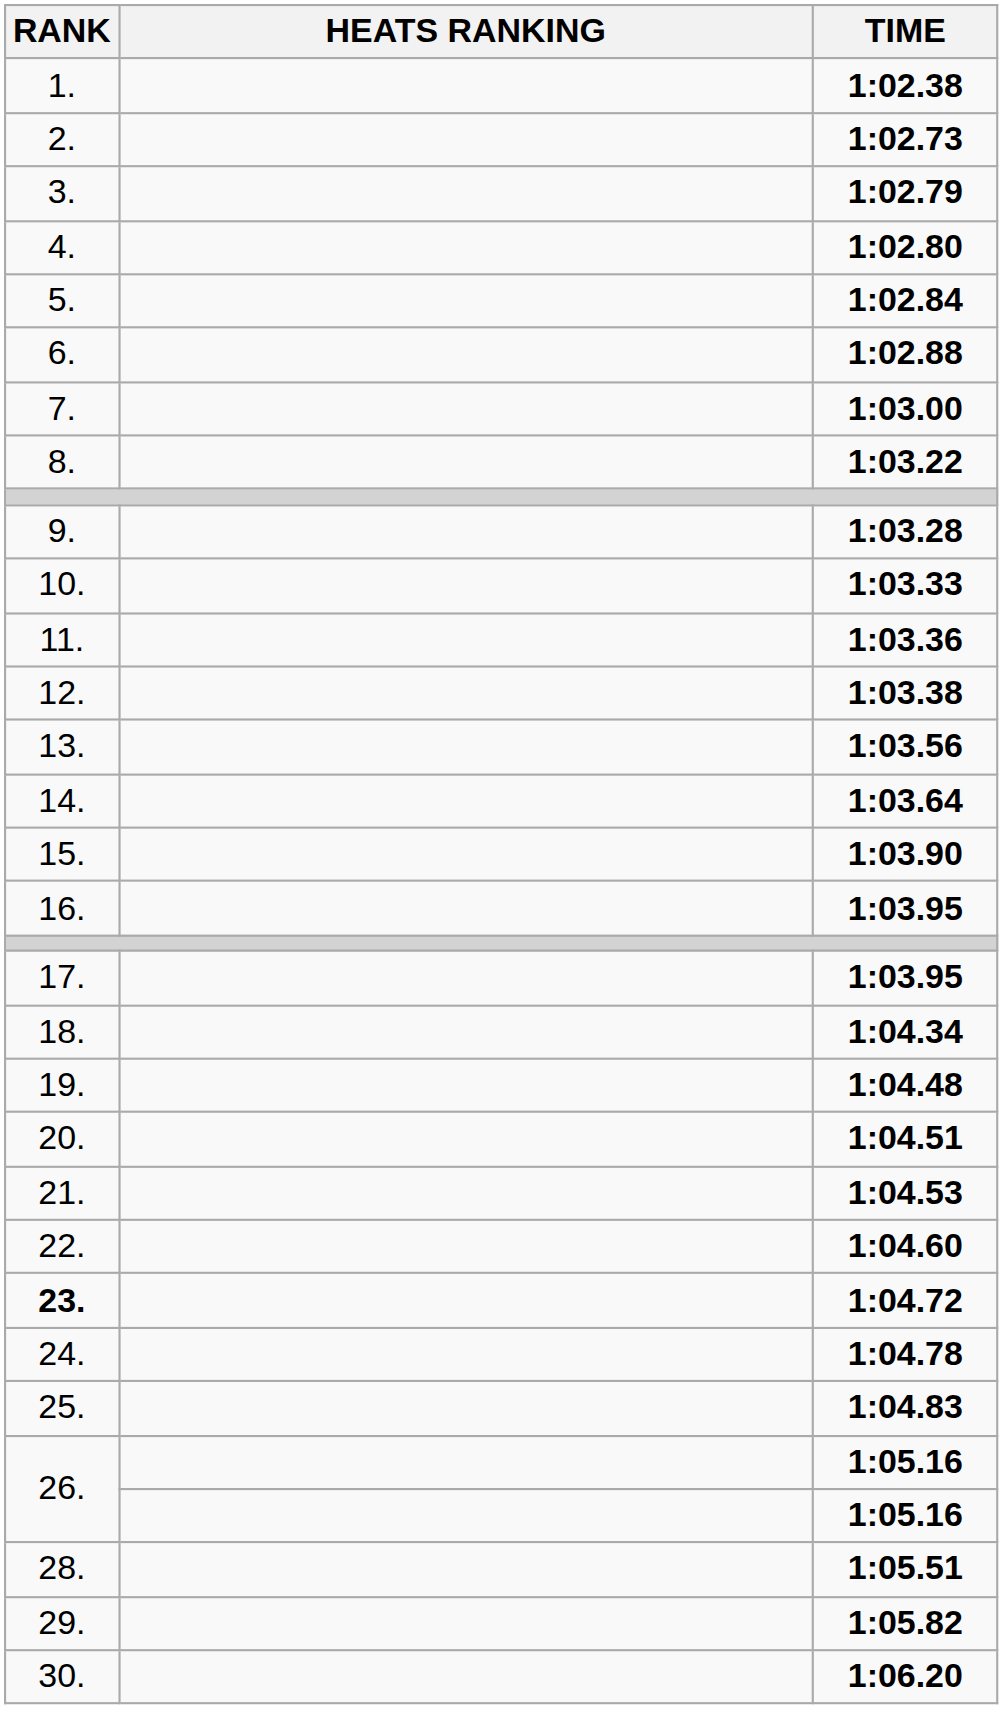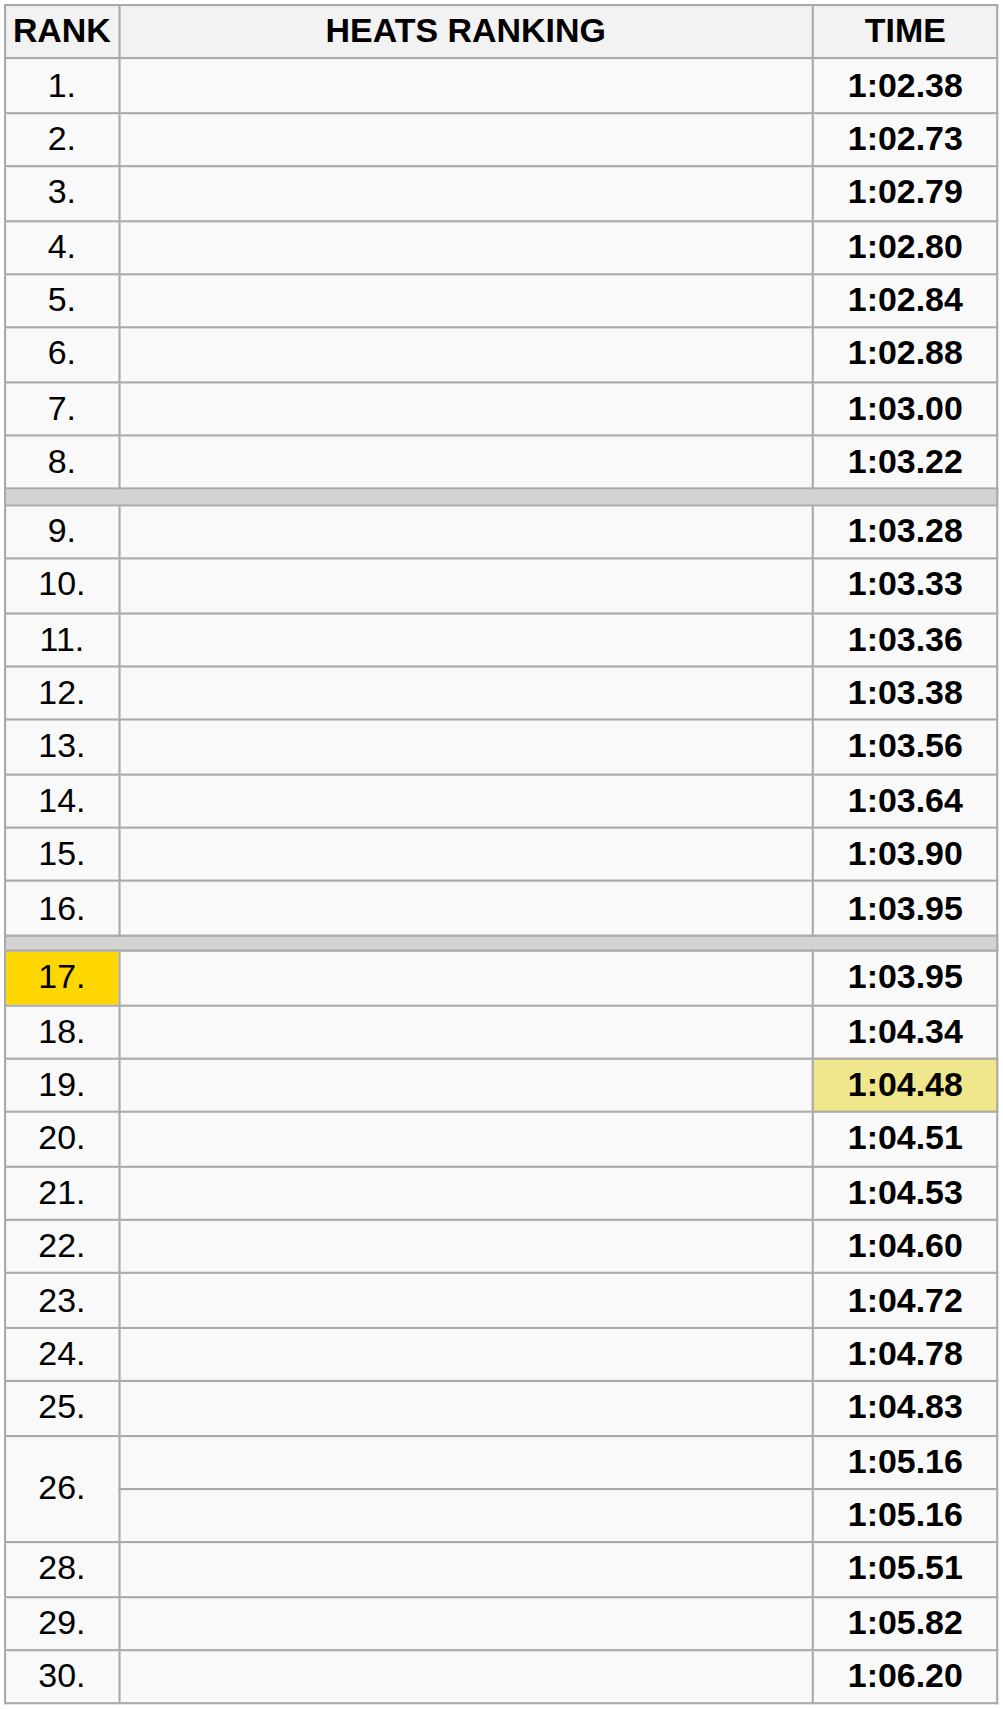17. | RANK: no background -> gold background
19. | TIME: no background -> khaki background
23. | RANK: bold -> normal
